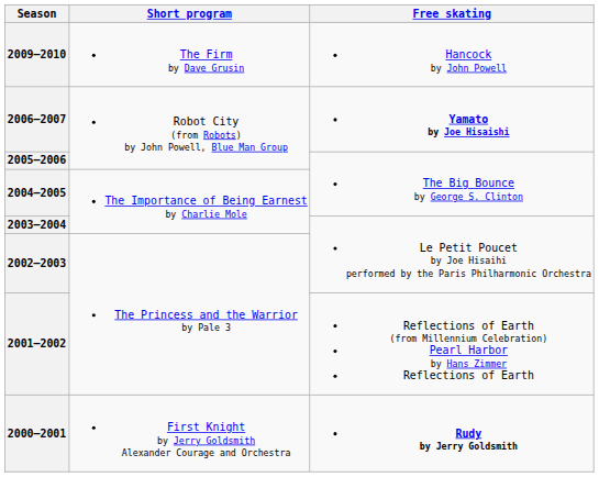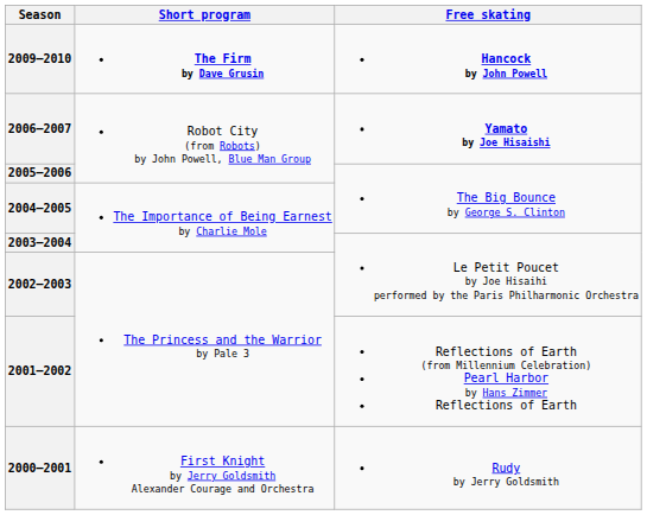2009–2010 | Short program: normal -> bold
2009–2010 | Free skating: normal -> bold
2000–2001 | Free skating: bold -> normal
